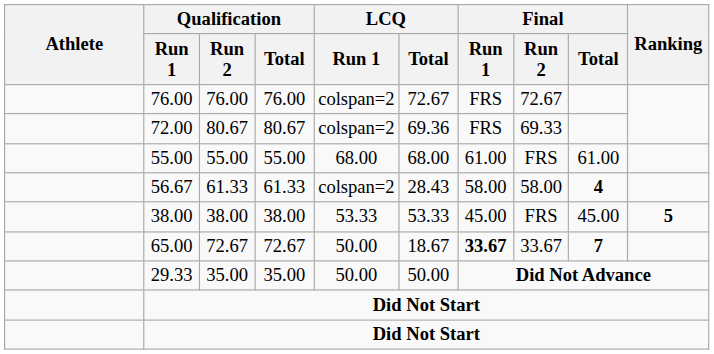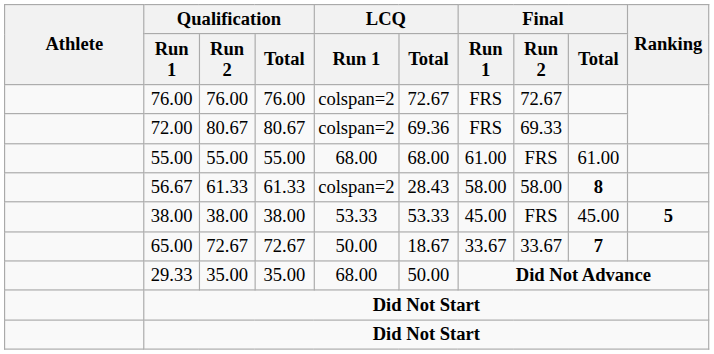56.67 | Final / Total: 4 -> 8
65.00 | Final / Run 1: bold -> normal
29.33 | LCQ / Run 1: 50.00 -> 68.00
